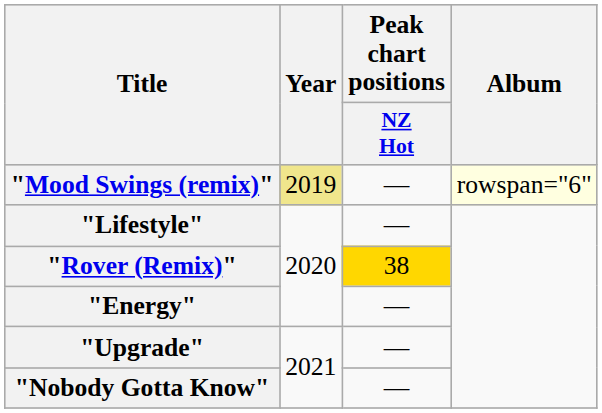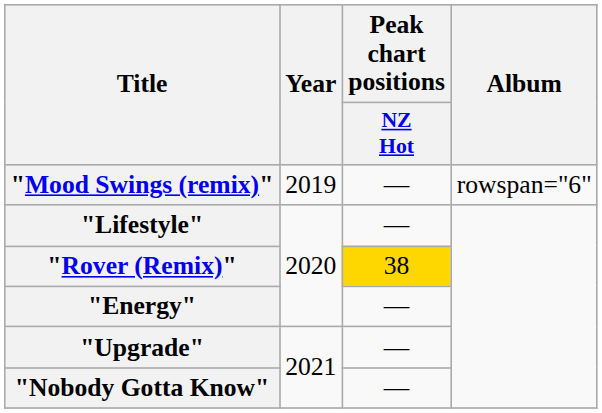"Mood Swings (remix)" | Year: khaki background -> no background
"Mood Swings (remix)" | Album: lightyellow background -> no background
